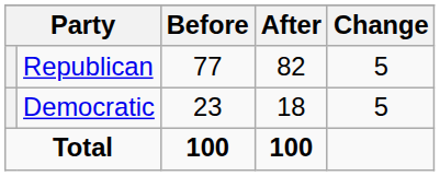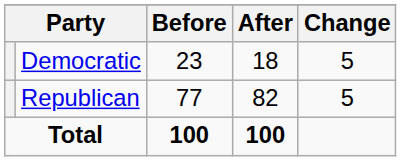rows swapped: Republican <-> Democratic
